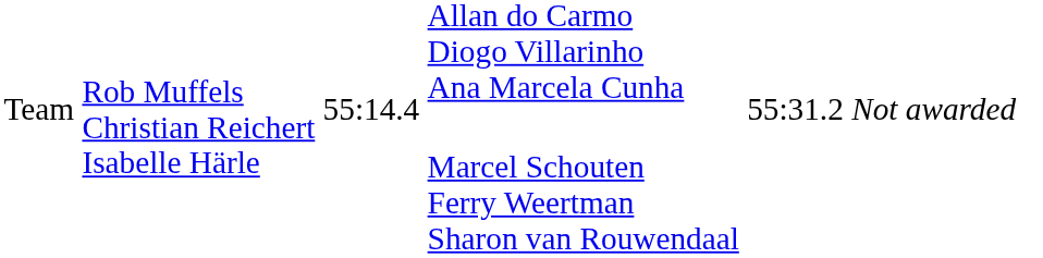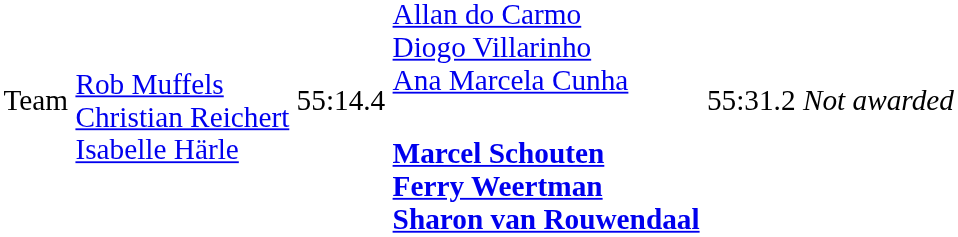row 2 | column 4: normal -> bold
